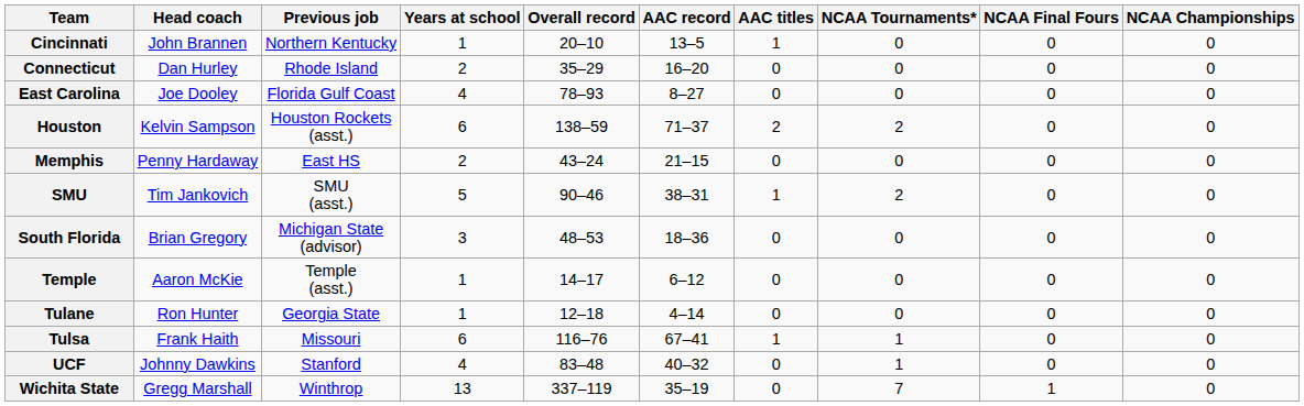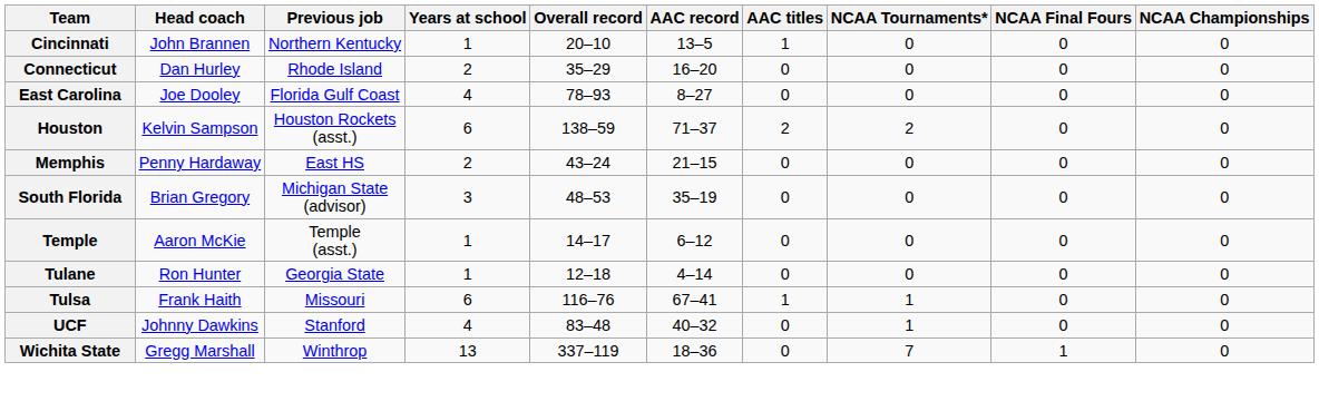- row: SMU | Tim Jankovich | SMU (asst.) | 5 | 90–46 | 38–31 | 1 | 2 | 0 | 0
South Florida | AAC record: 18–36 -> 35–19
Wichita State | AAC record: 35–19 -> 18–36
